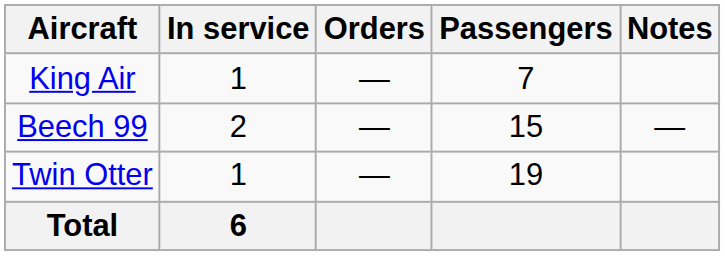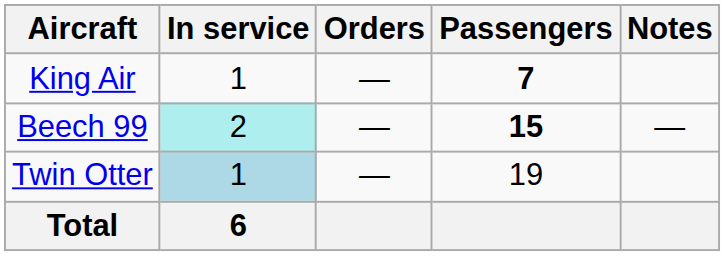King Air | Passengers: normal -> bold
Beech 99 | In service: no background -> paleturquoise background
Beech 99 | Passengers: normal -> bold
Twin Otter | In service: no background -> lightblue background
